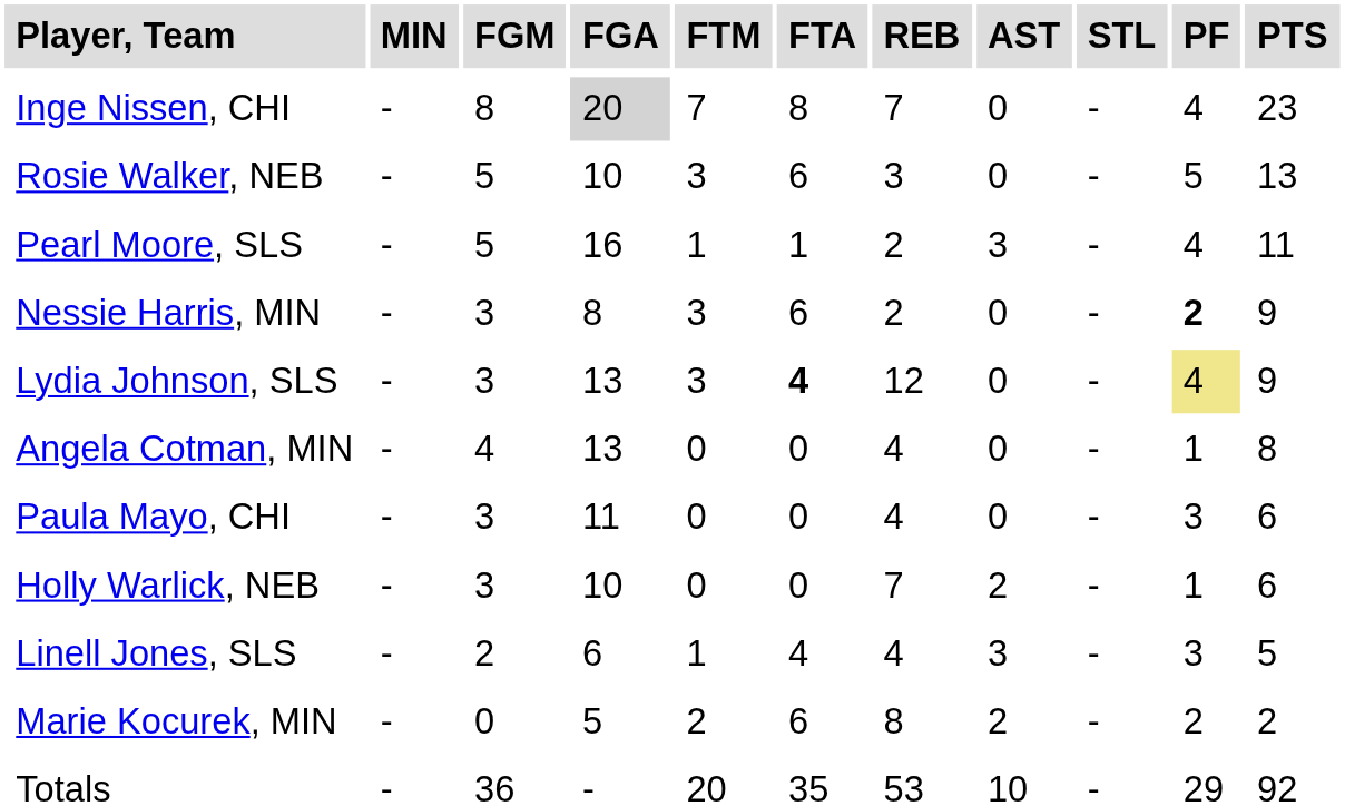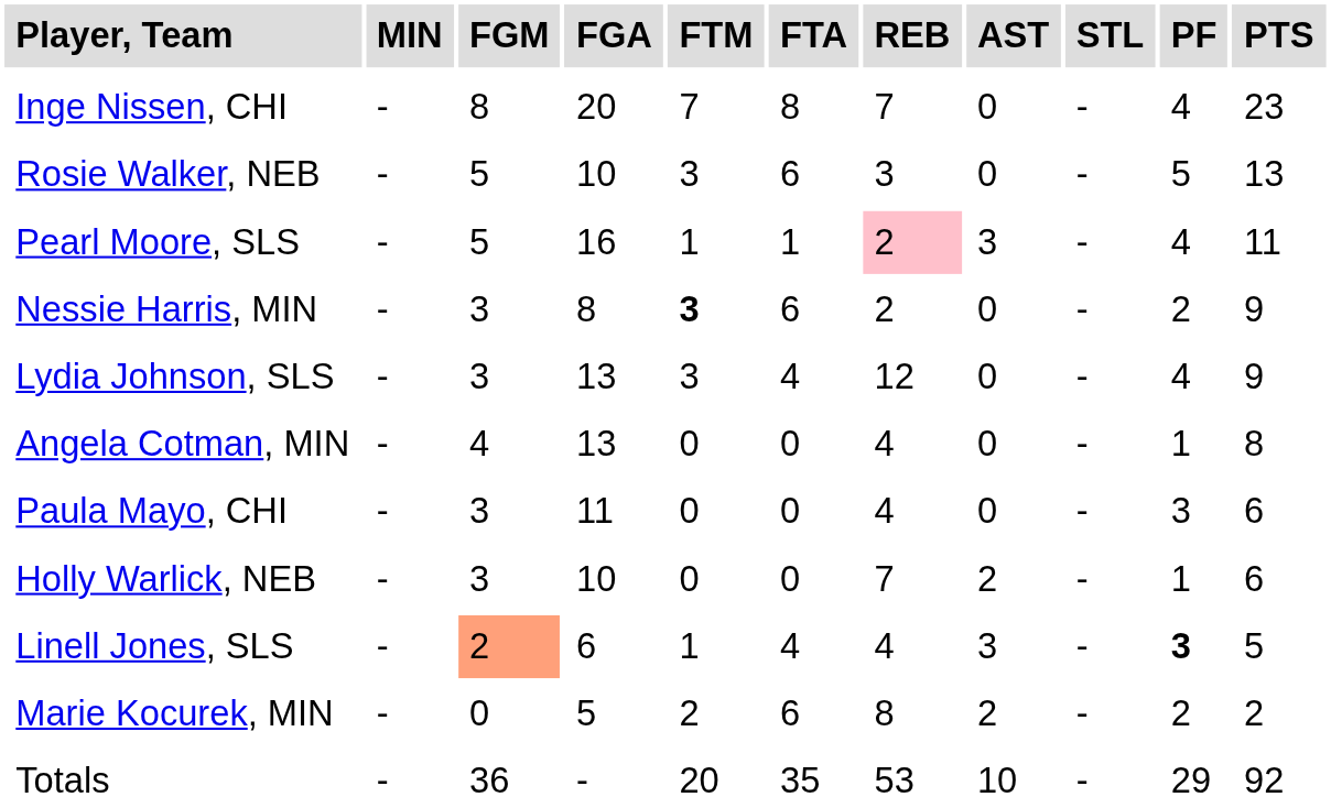Inge Nissen, CHI | FGA: lightgrey background -> no background
Pearl Moore, SLS | REB: no background -> pink background
Nessie Harris, MIN | FTM: normal -> bold
Nessie Harris, MIN | PF: bold -> normal
Lydia Johnson, SLS | FTA: bold -> normal
Lydia Johnson, SLS | PF: khaki background -> no background
Linell Jones, SLS | FGM: no background -> lightsalmon background
Linell Jones, SLS | PF: normal -> bold
